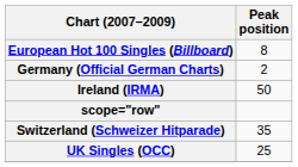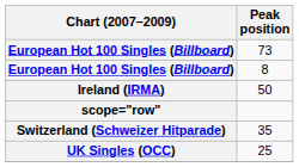+ row: European Hot 100 Singles (Billboard) | 73
- row: Germany (Official German Charts) | 2
